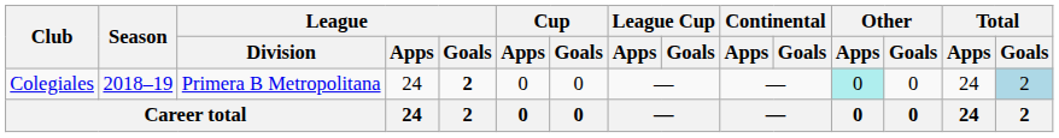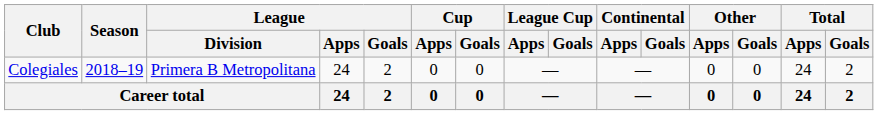Colegiales | League / Goals: bold -> normal
Colegiales | Other / Apps: paleturquoise background -> no background
Colegiales | Total / Goals: lightblue background -> no background
